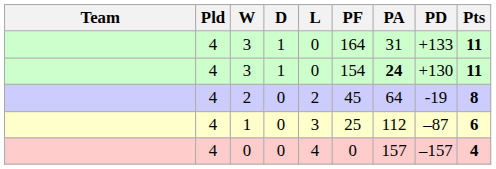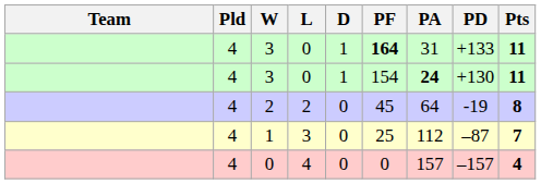columns swapped: D <-> L
row 2 | PF: normal -> bold
row 5 | Pts: 6 -> 7
